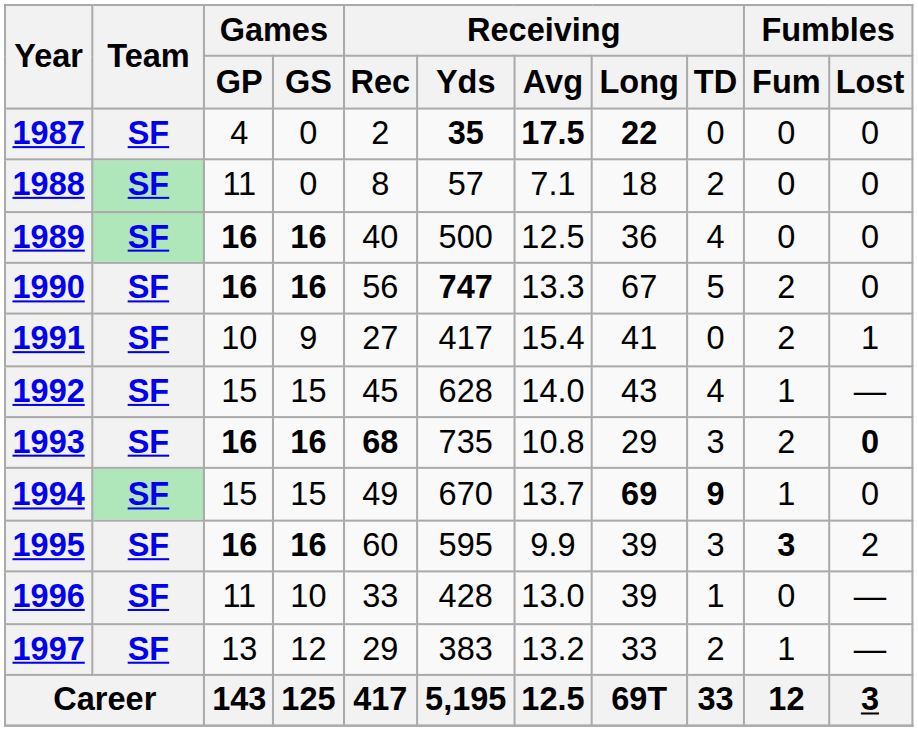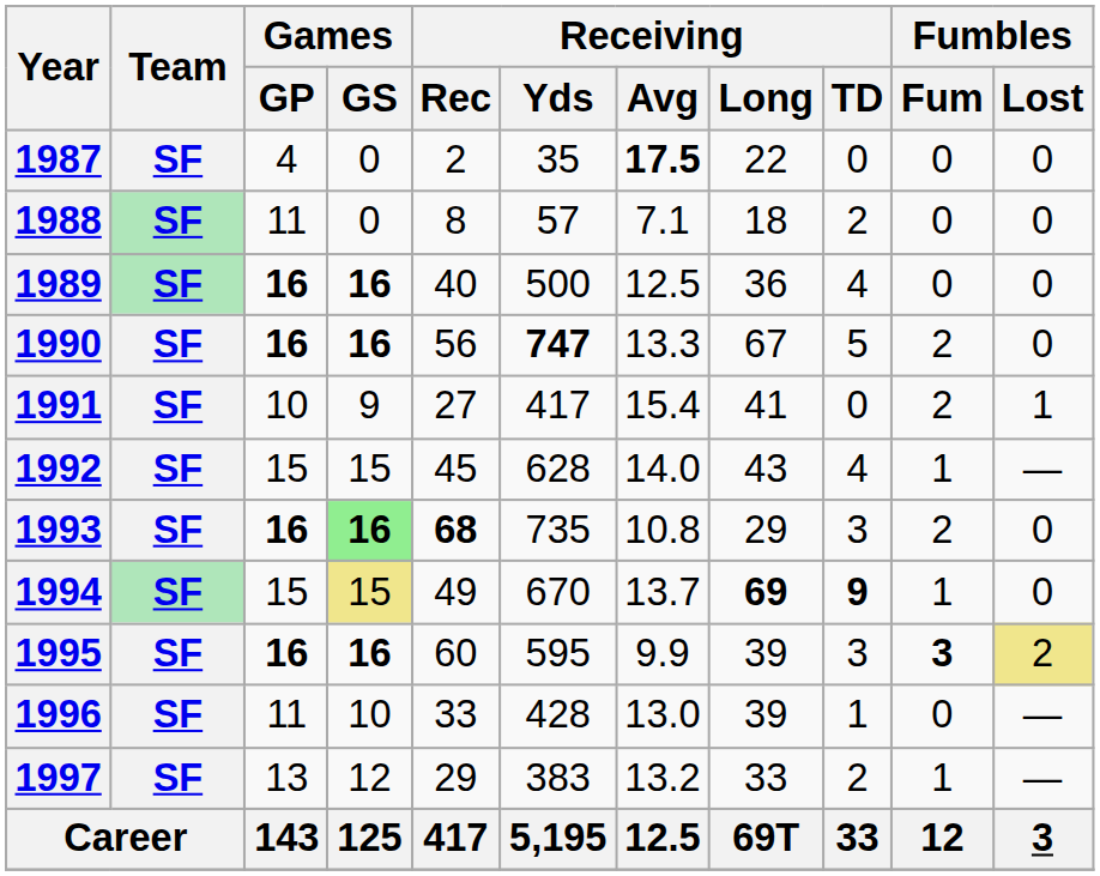1987 | Receiving / Yds: bold -> normal
1987 | Receiving / Long: bold -> normal
1993 | Games / GS: no background -> lightgreen background
1993 | Fumbles / Lost: bold -> normal
1994 | Games / GS: no background -> khaki background
1995 | Fumbles / Lost: no background -> khaki background
